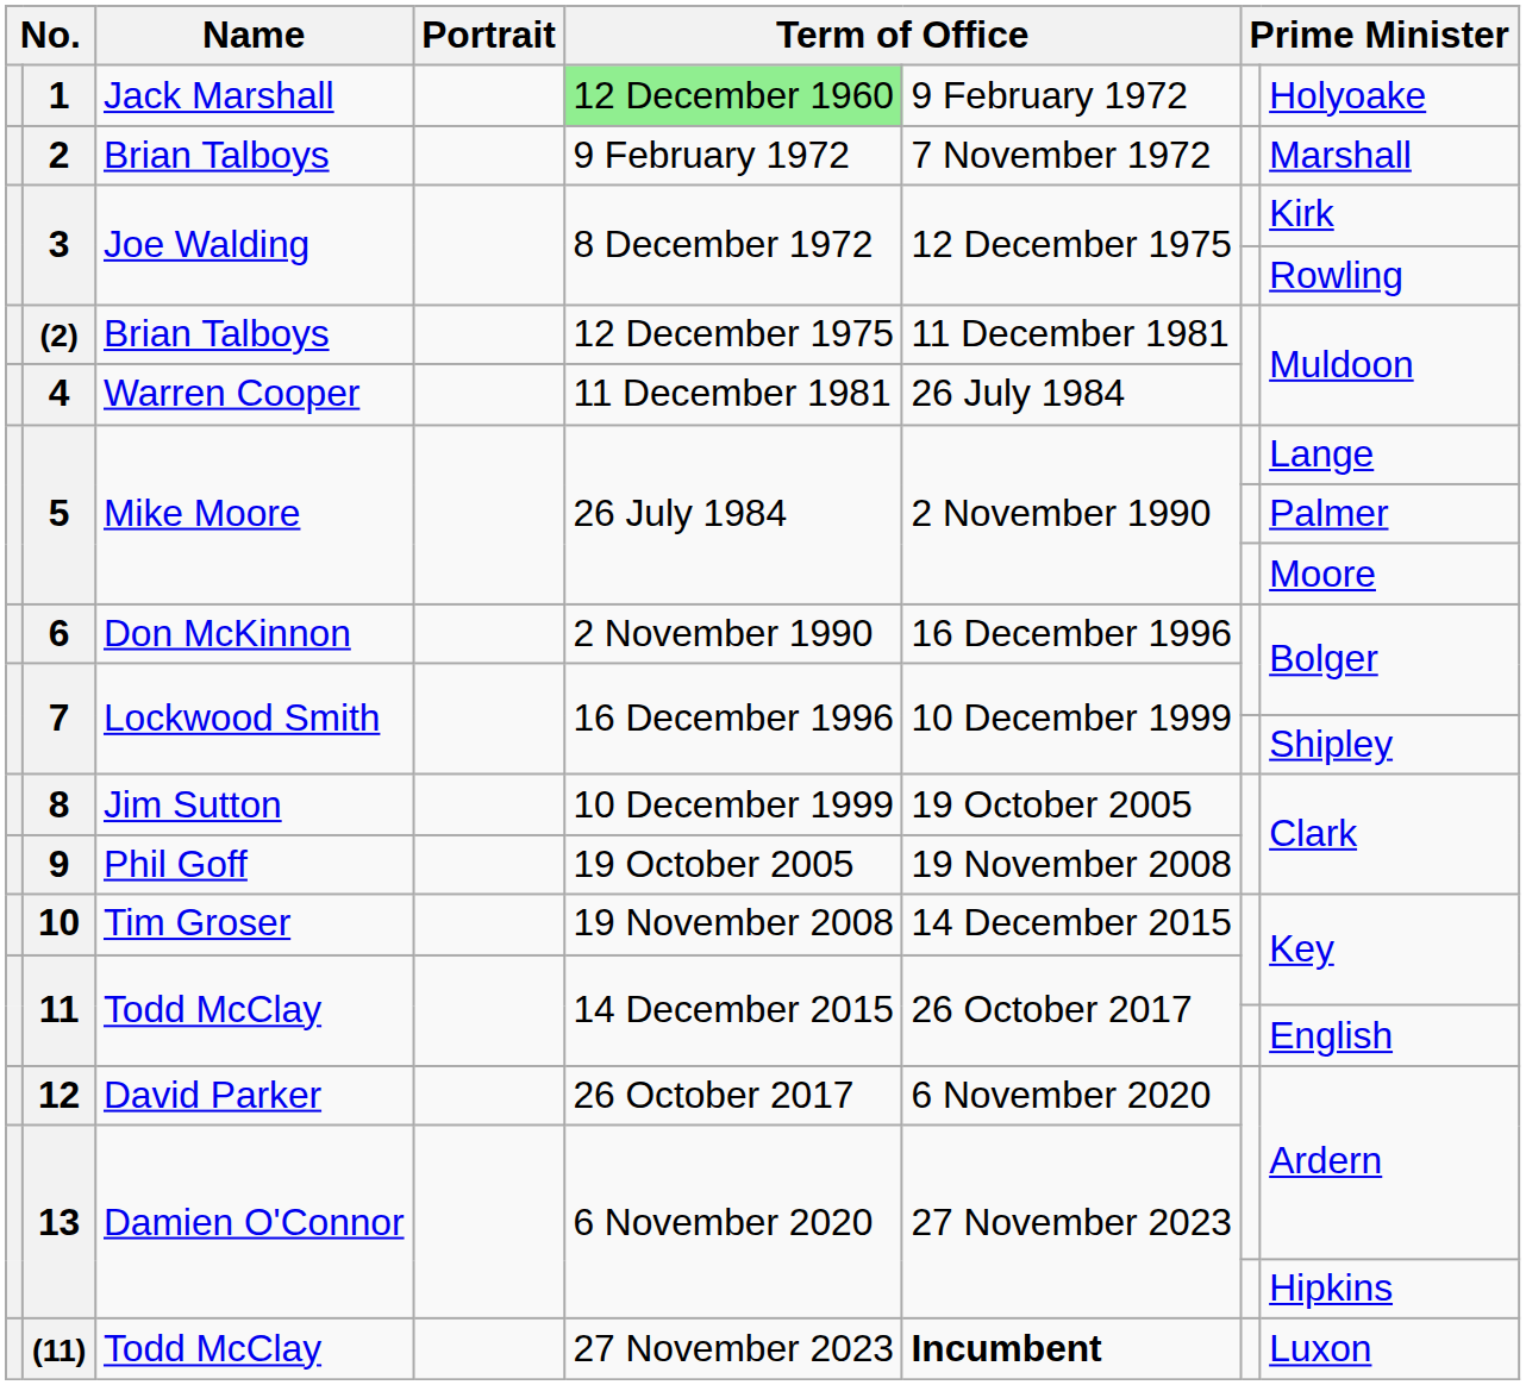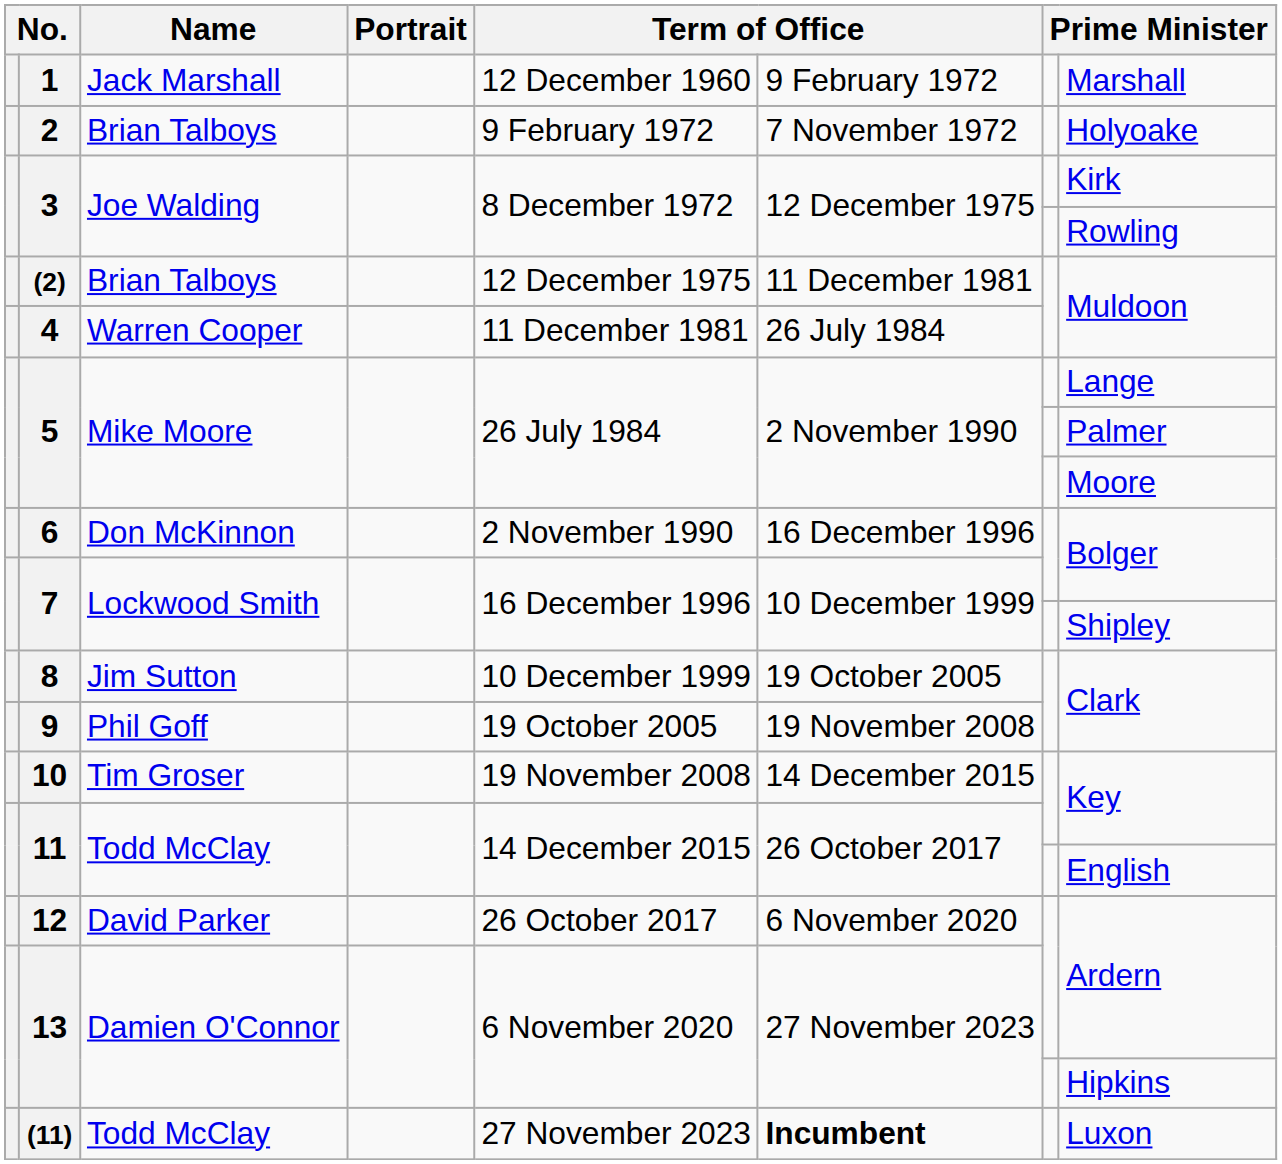1 | column 5: lightgreen background -> no background
1 | column 8: Holyoake -> Marshall
2 | column 8: Marshall -> Holyoake
